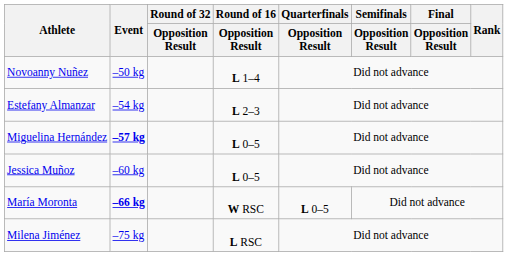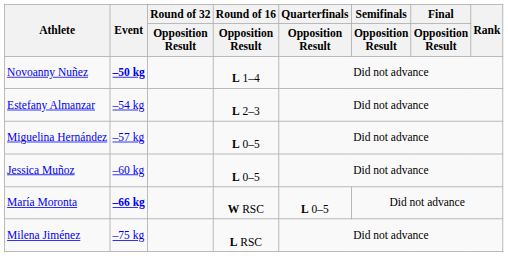Novoanny Nuñez | Event: normal -> bold
Miguelina Hernández | Event: bold -> normal
